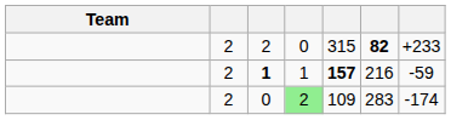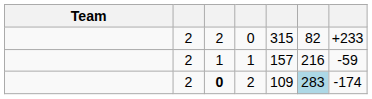row 2 | column 6: bold -> normal
row 3 | column 3: bold -> normal
row 3 | column 5: bold -> normal
row 4 | column 3: normal -> bold
row 4 | column 4: lightgreen background -> no background
row 4 | column 6: no background -> lightblue background
